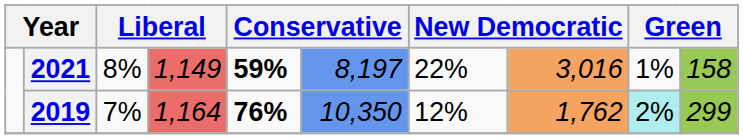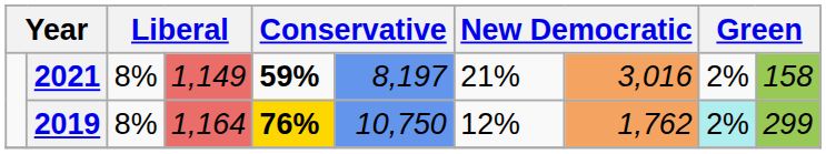2021 | column 7: 22% -> 21%
2021 | column 9: 1% -> 2%
2019 | column 3: 7% -> 8%
2019 | column 5: no background -> gold background
2019 | column 6: 10,350 -> 10,750
